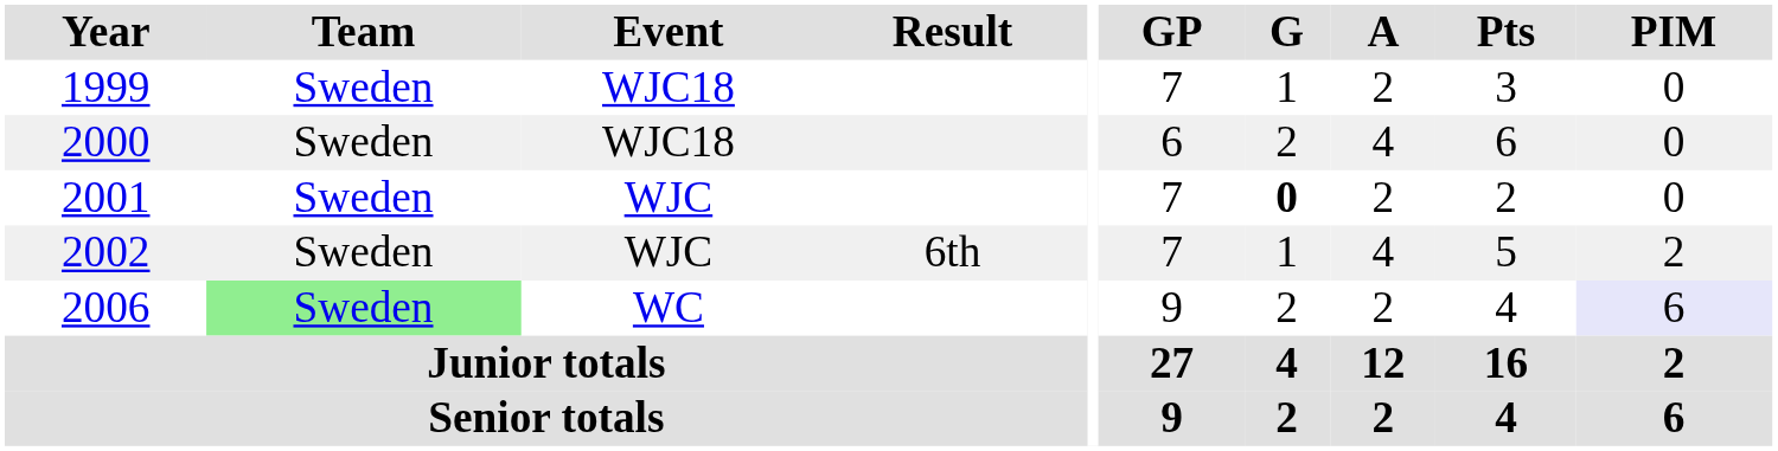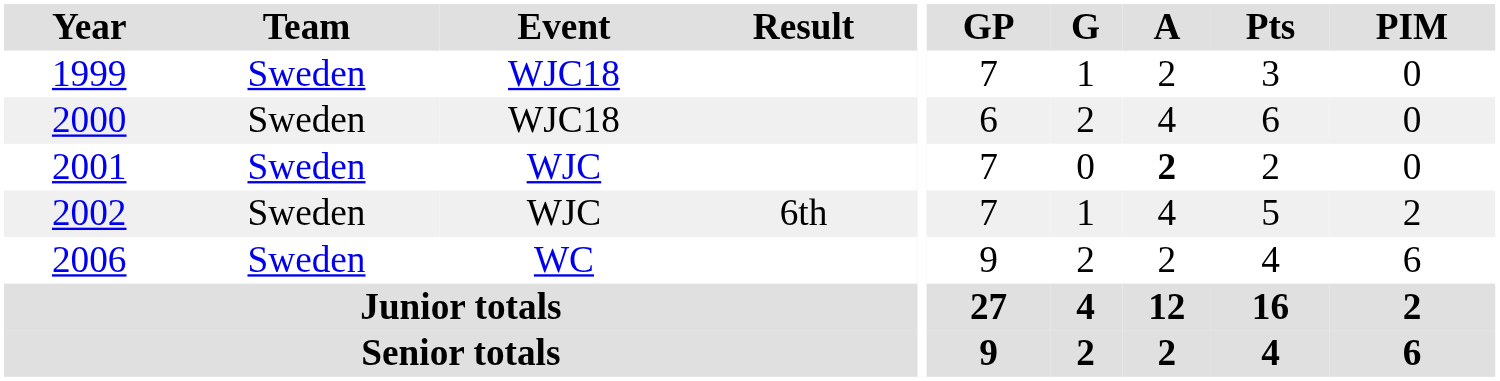2001 | G: bold -> normal
2001 | A: normal -> bold
2006 | Team: lightgreen background -> no background
2006 | PIM: lavender background -> no background
